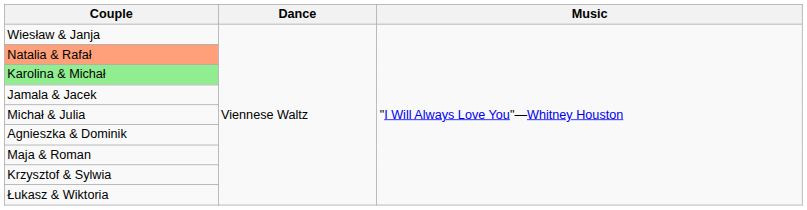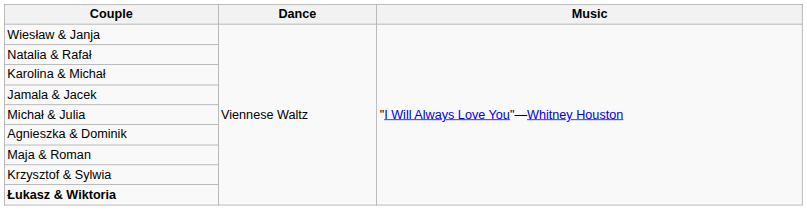Natalia & Rafał | Couple: lightsalmon background -> no background
Karolina & Michał | Couple: lightgreen background -> no background
Łukasz & Wiktoria | Couple: normal -> bold
